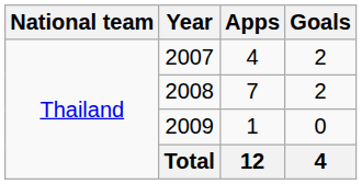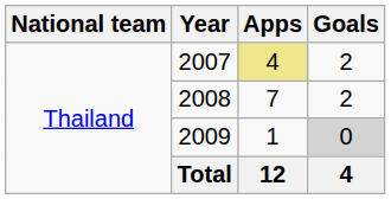2007 | Apps: no background -> khaki background
2009 | Goals: no background -> lightgrey background
